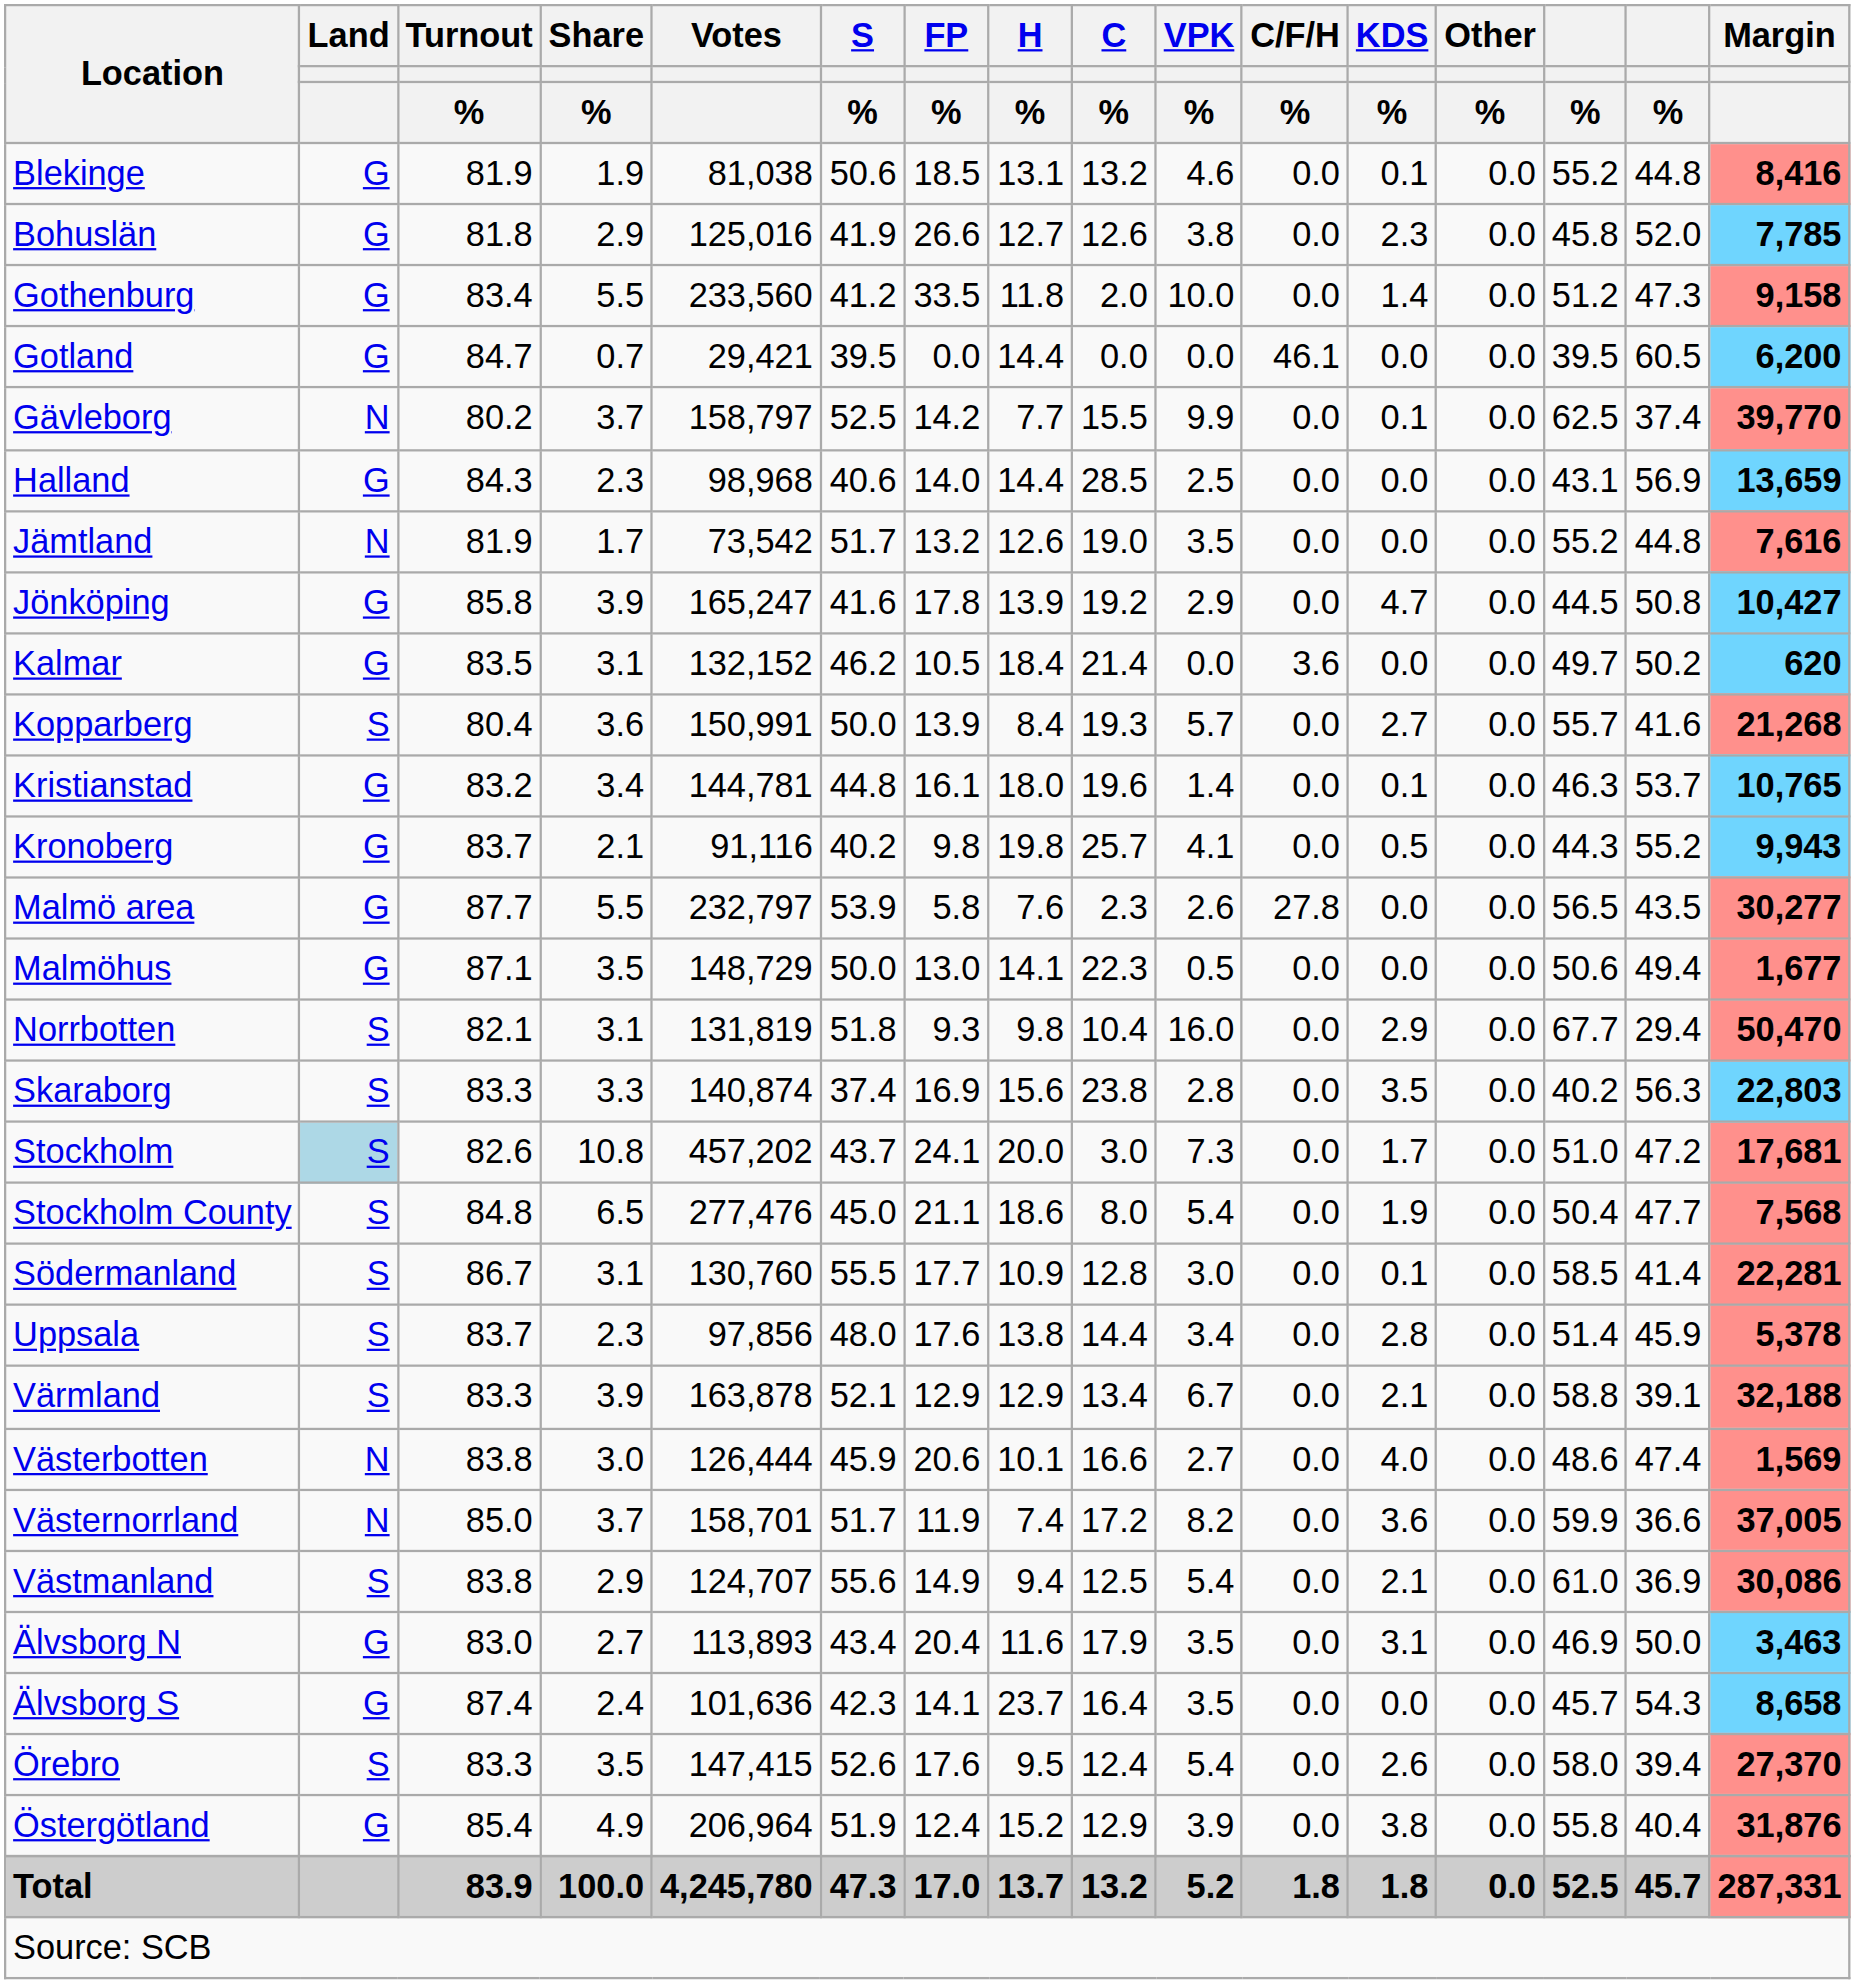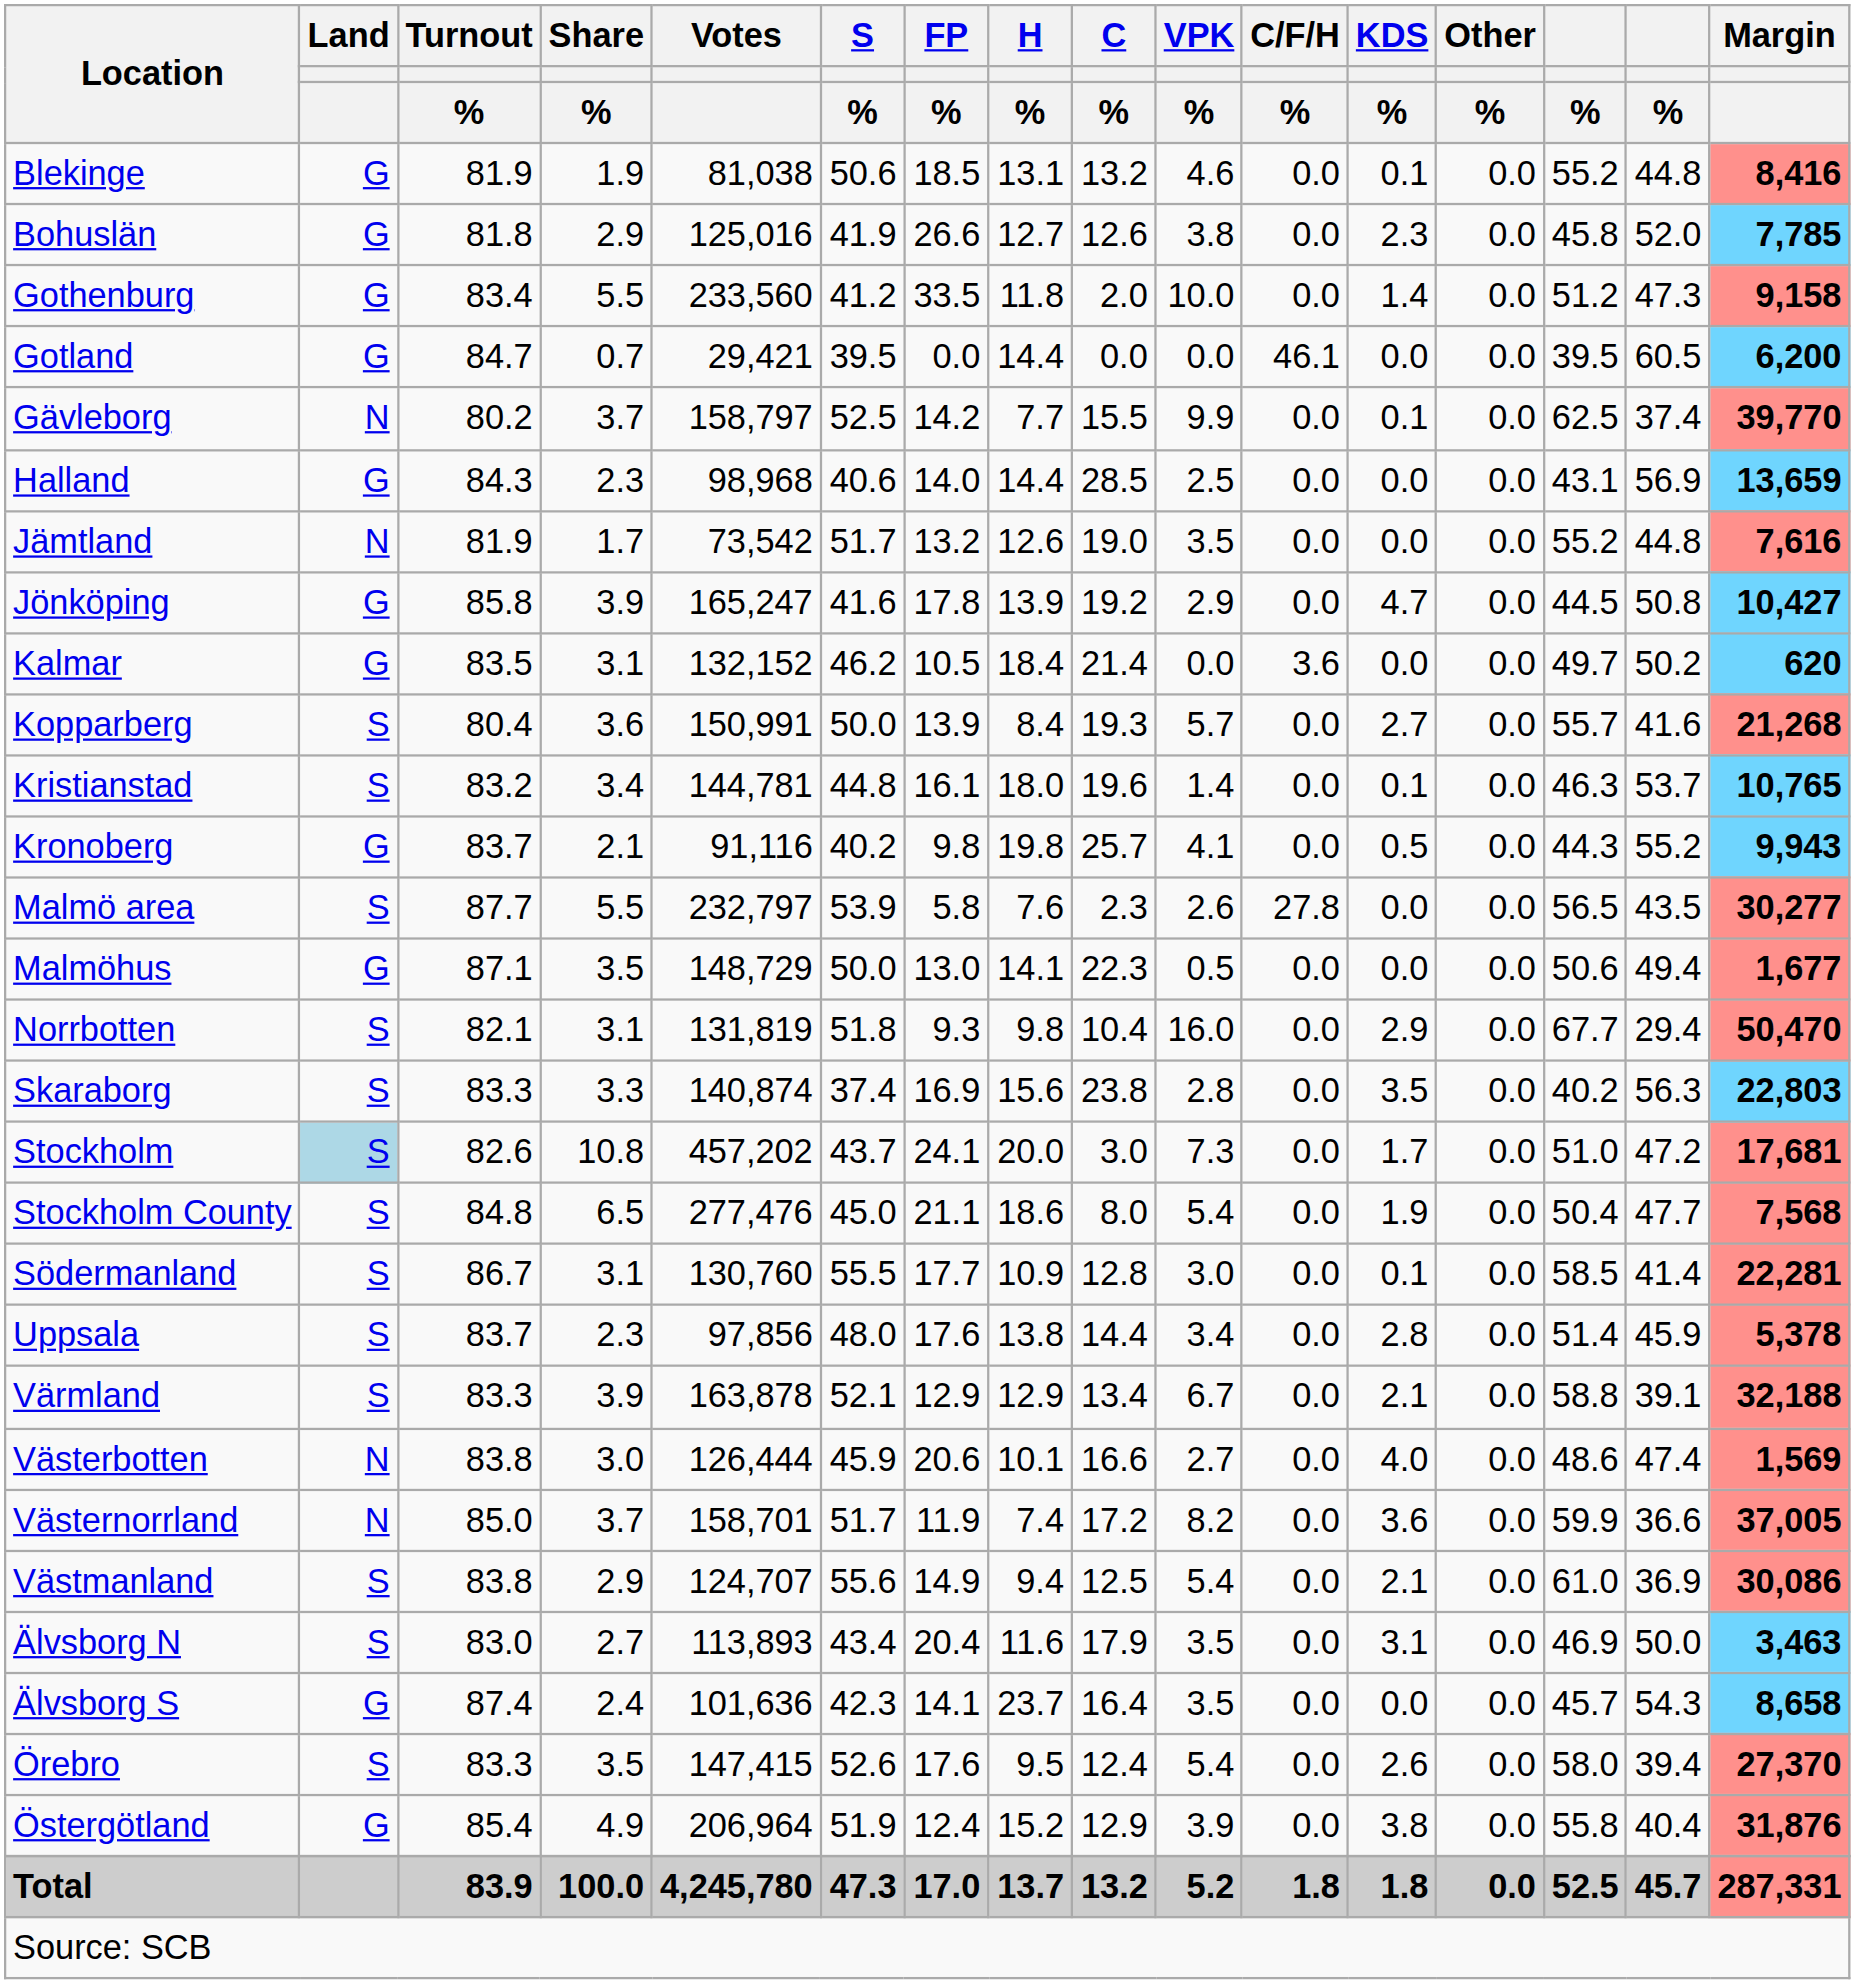Kristianstad | Land: G -> S
Malmö area | Land: G -> S
Älvsborg N | Land: G -> S
